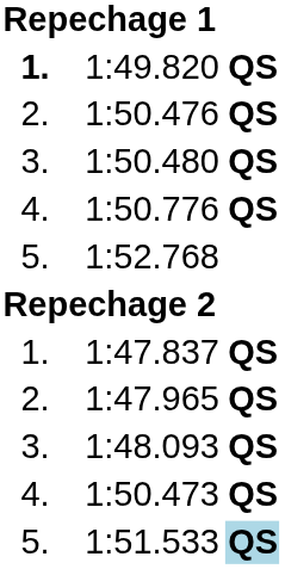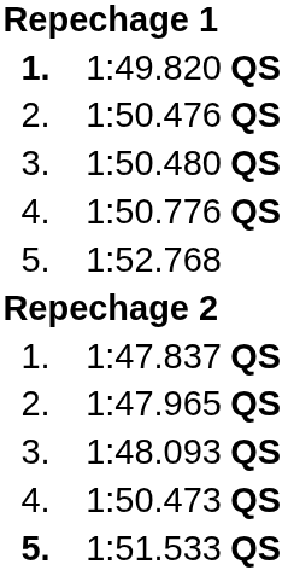1:51.533 | column 1: normal -> bold
1:51.533 | column 3: lightblue background -> no background
